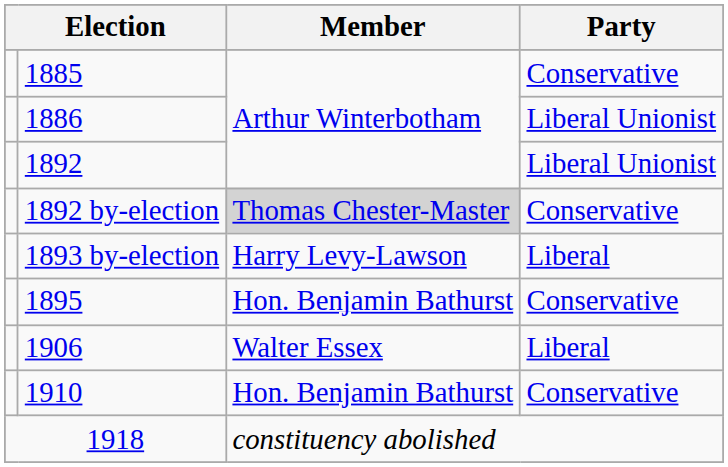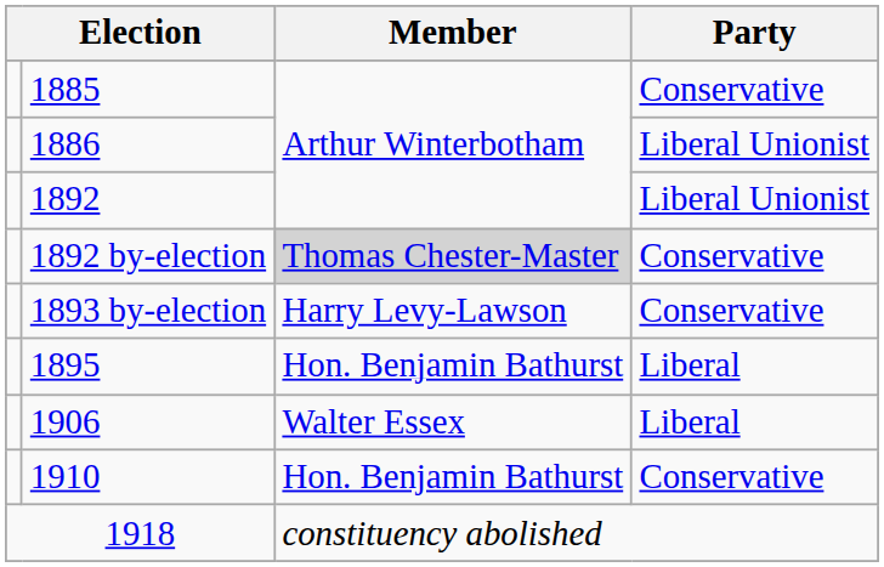1893 by-election | Party: Liberal -> Conservative
1895 | Party: Conservative -> Liberal
